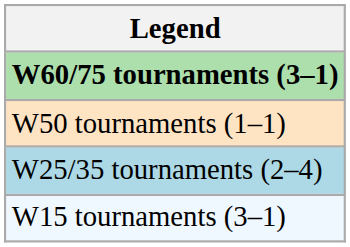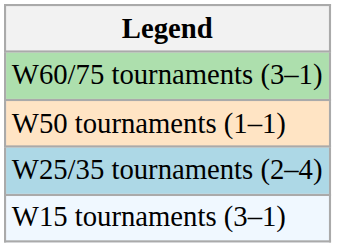row 2 | column 1: bold -> normal
